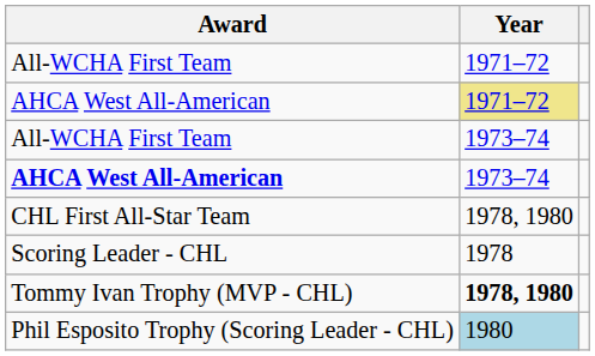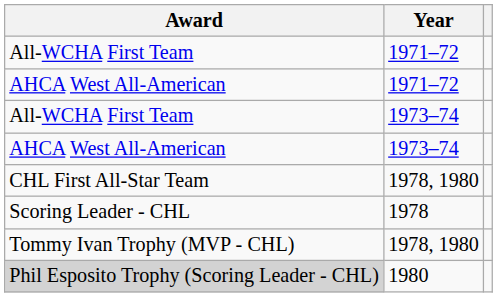AHCA West All-American / 1971–72 | Year: khaki background -> no background
AHCA West All-American / 1973–74 | Award: bold -> normal
Tommy Ivan Trophy (MVP - CHL) | Year: bold -> normal
Phil Esposito Trophy (Scoring Leader - CHL) | Award: no background -> lightgrey background
Phil Esposito Trophy (Scoring Leader - CHL) | Year: lightblue background -> no background
